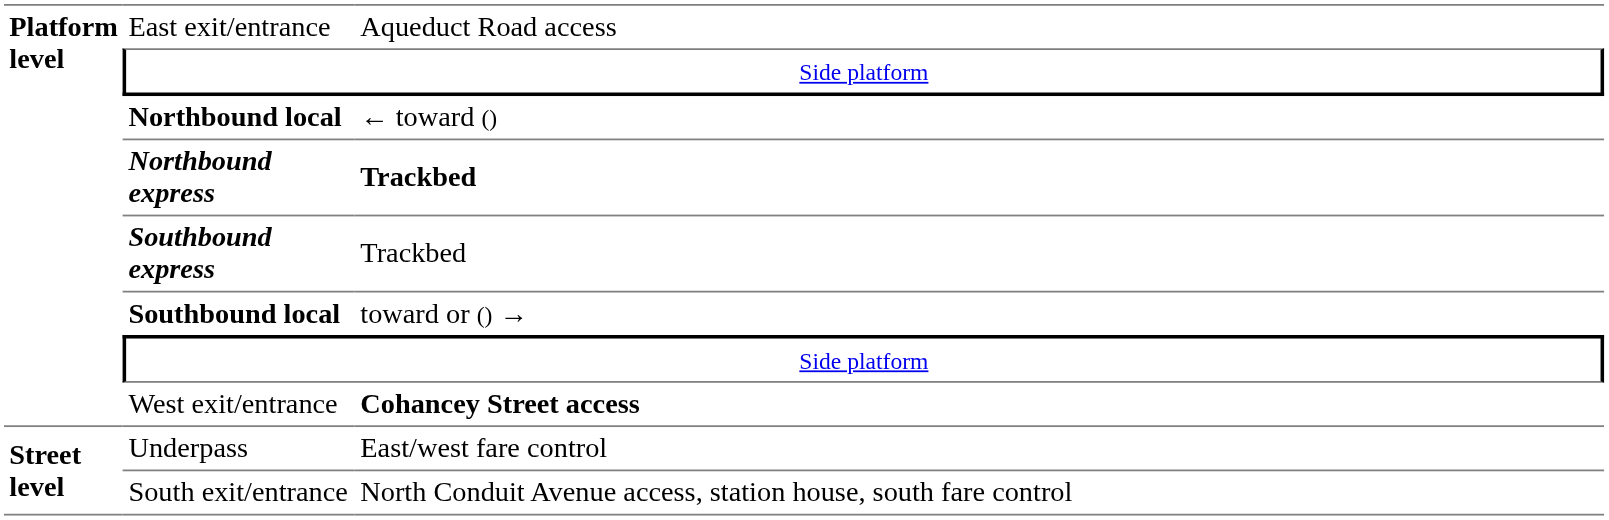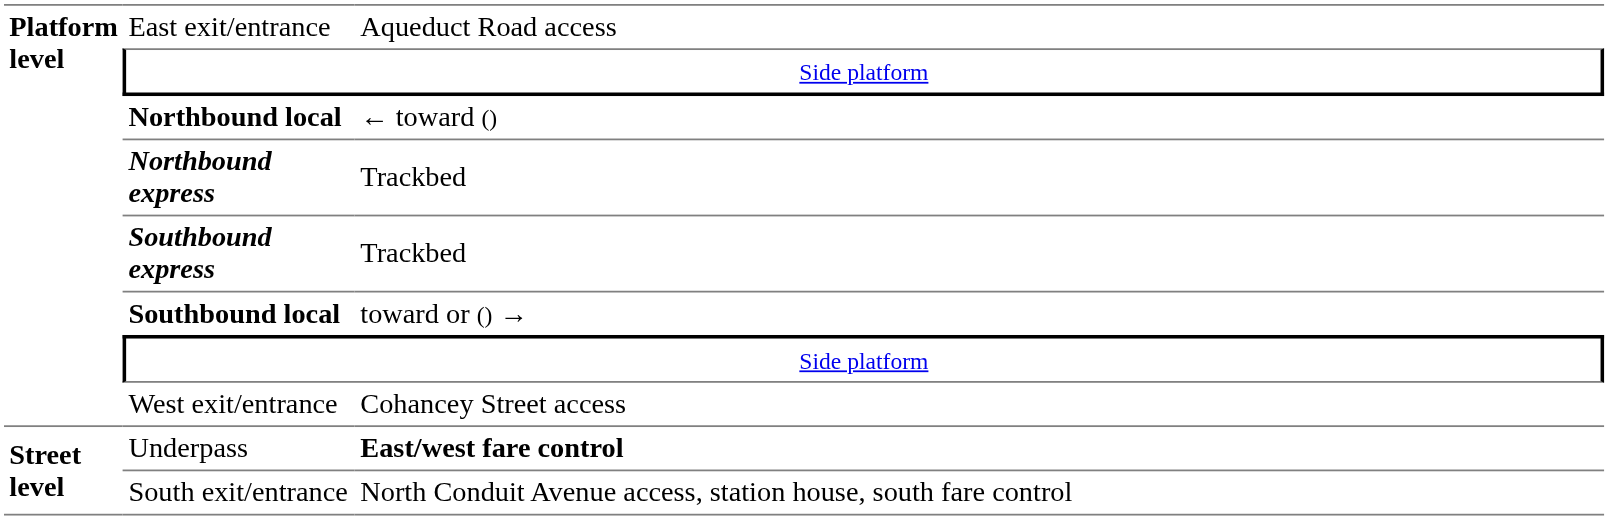Northbound express | column 3: bold -> normal
West exit/entrance | column 3: bold -> normal
Underpass | column 3: normal -> bold
